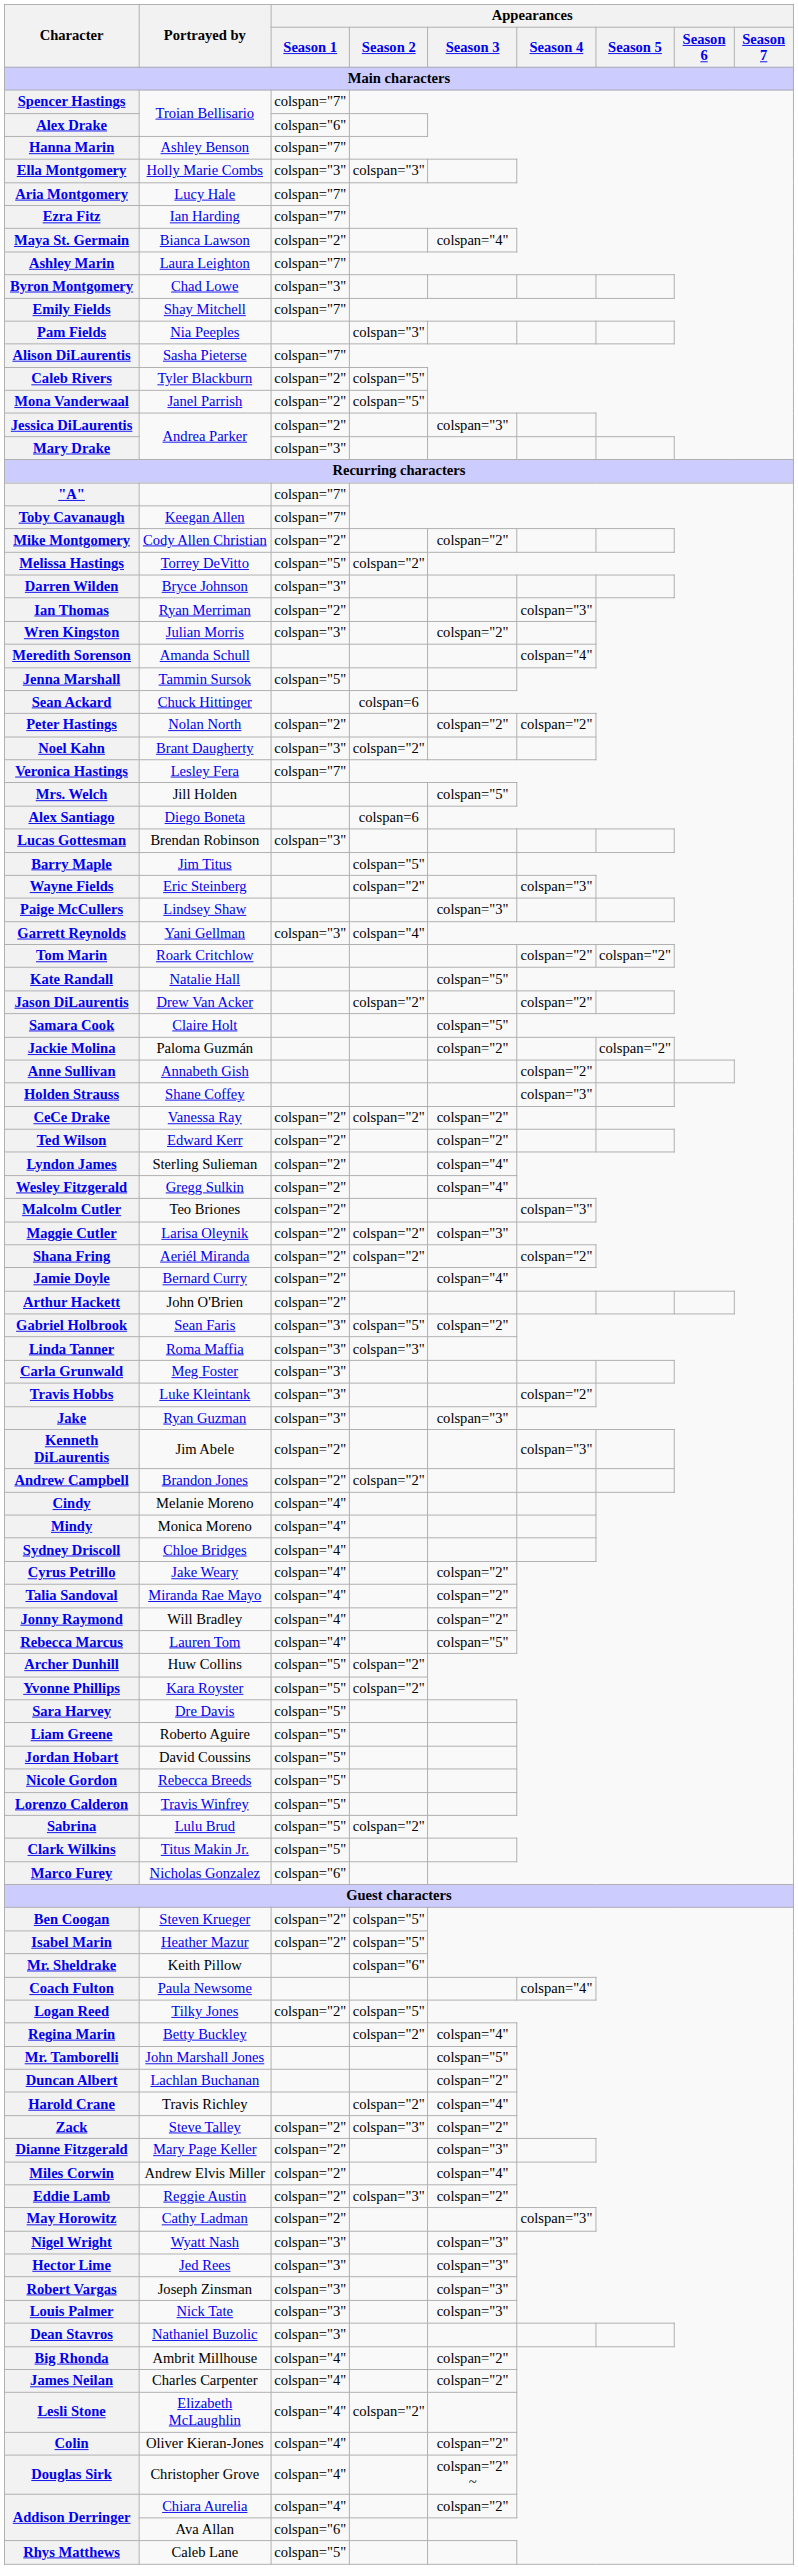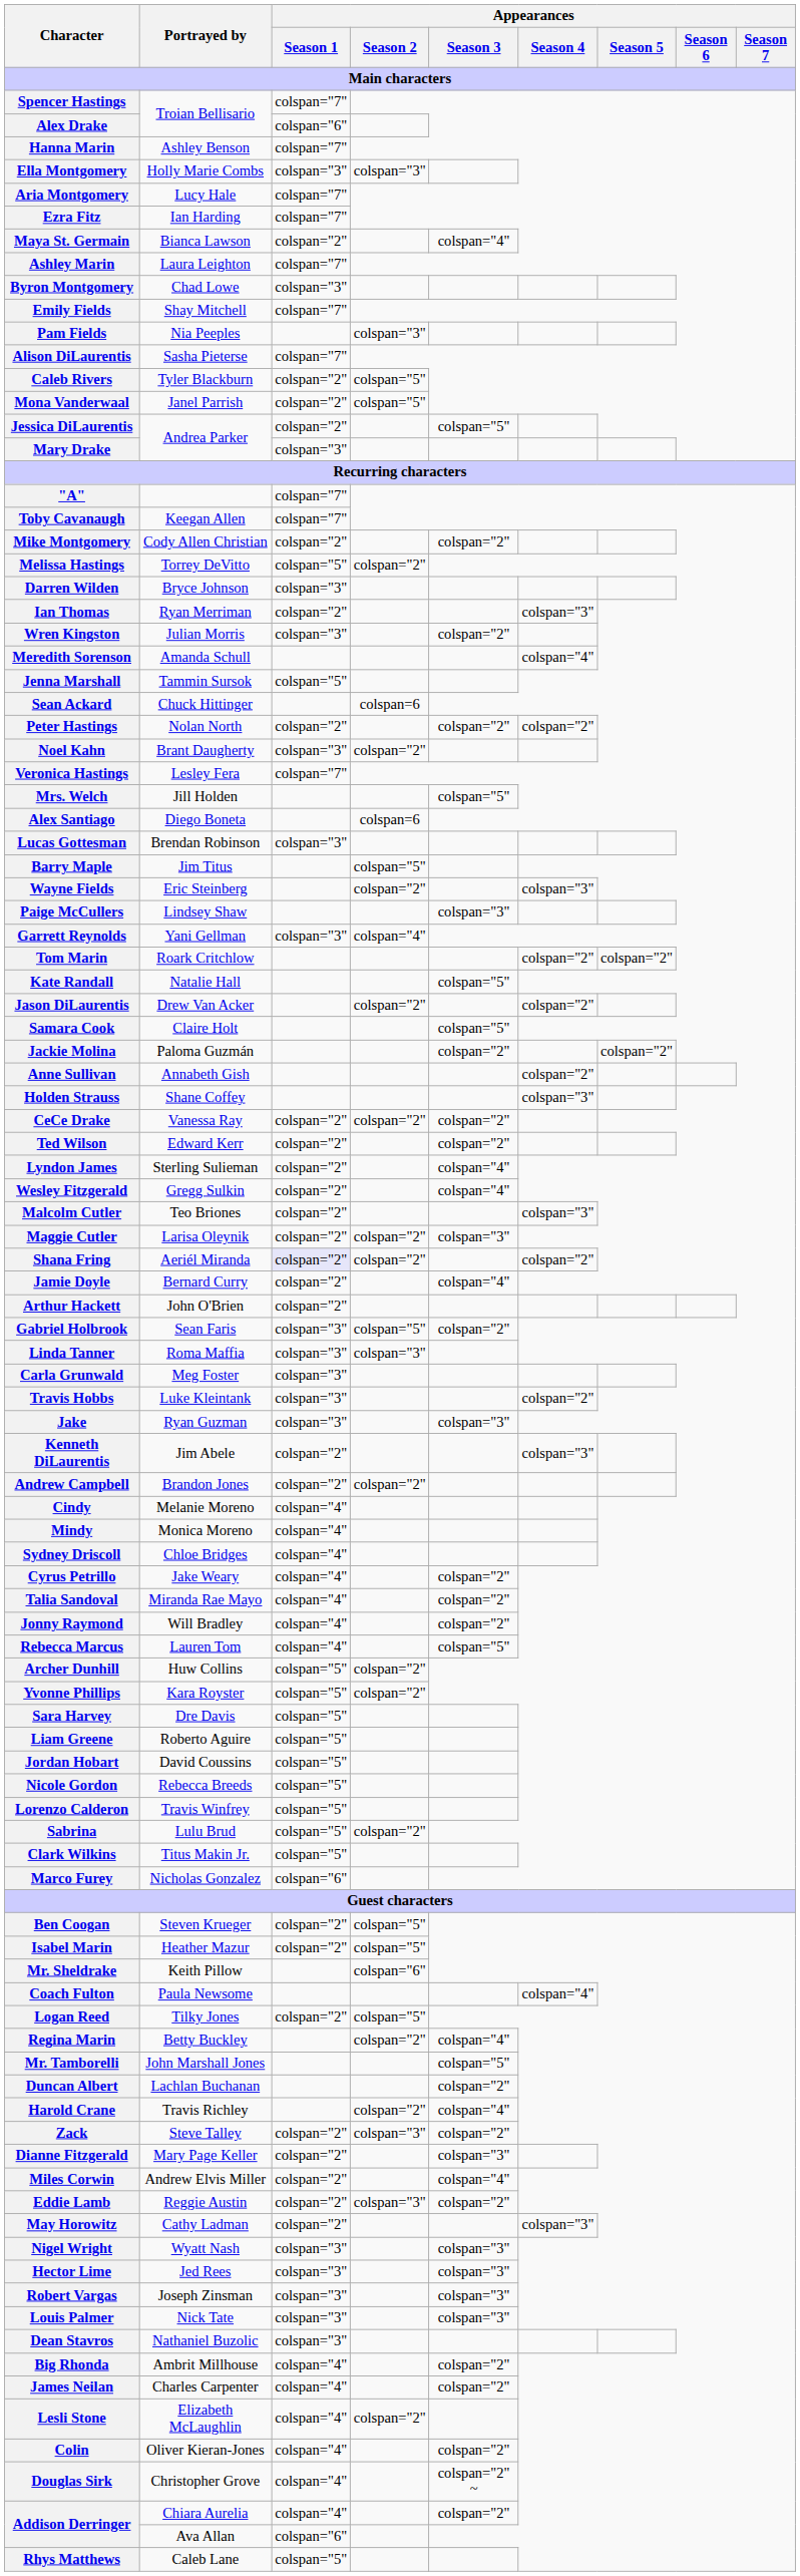Jessica DiLaurentis | Appearances / Season 3: colspan="3" -> colspan="5"
Shana Fring | Appearances / Season 1: no background -> lavender background
